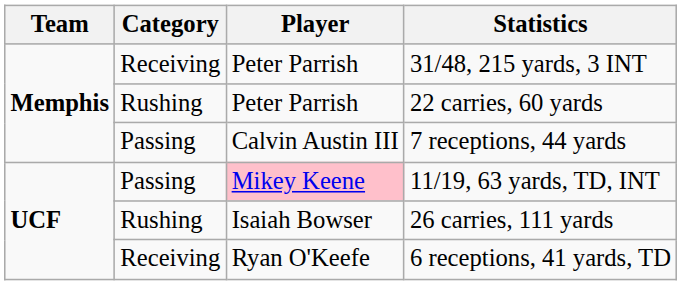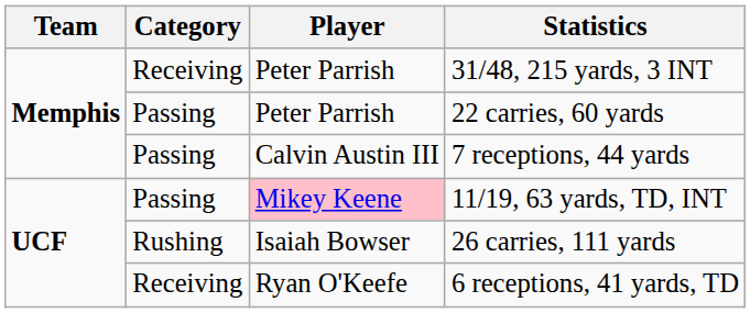22 carries, 60 yards | Category: Rushing -> Passing
